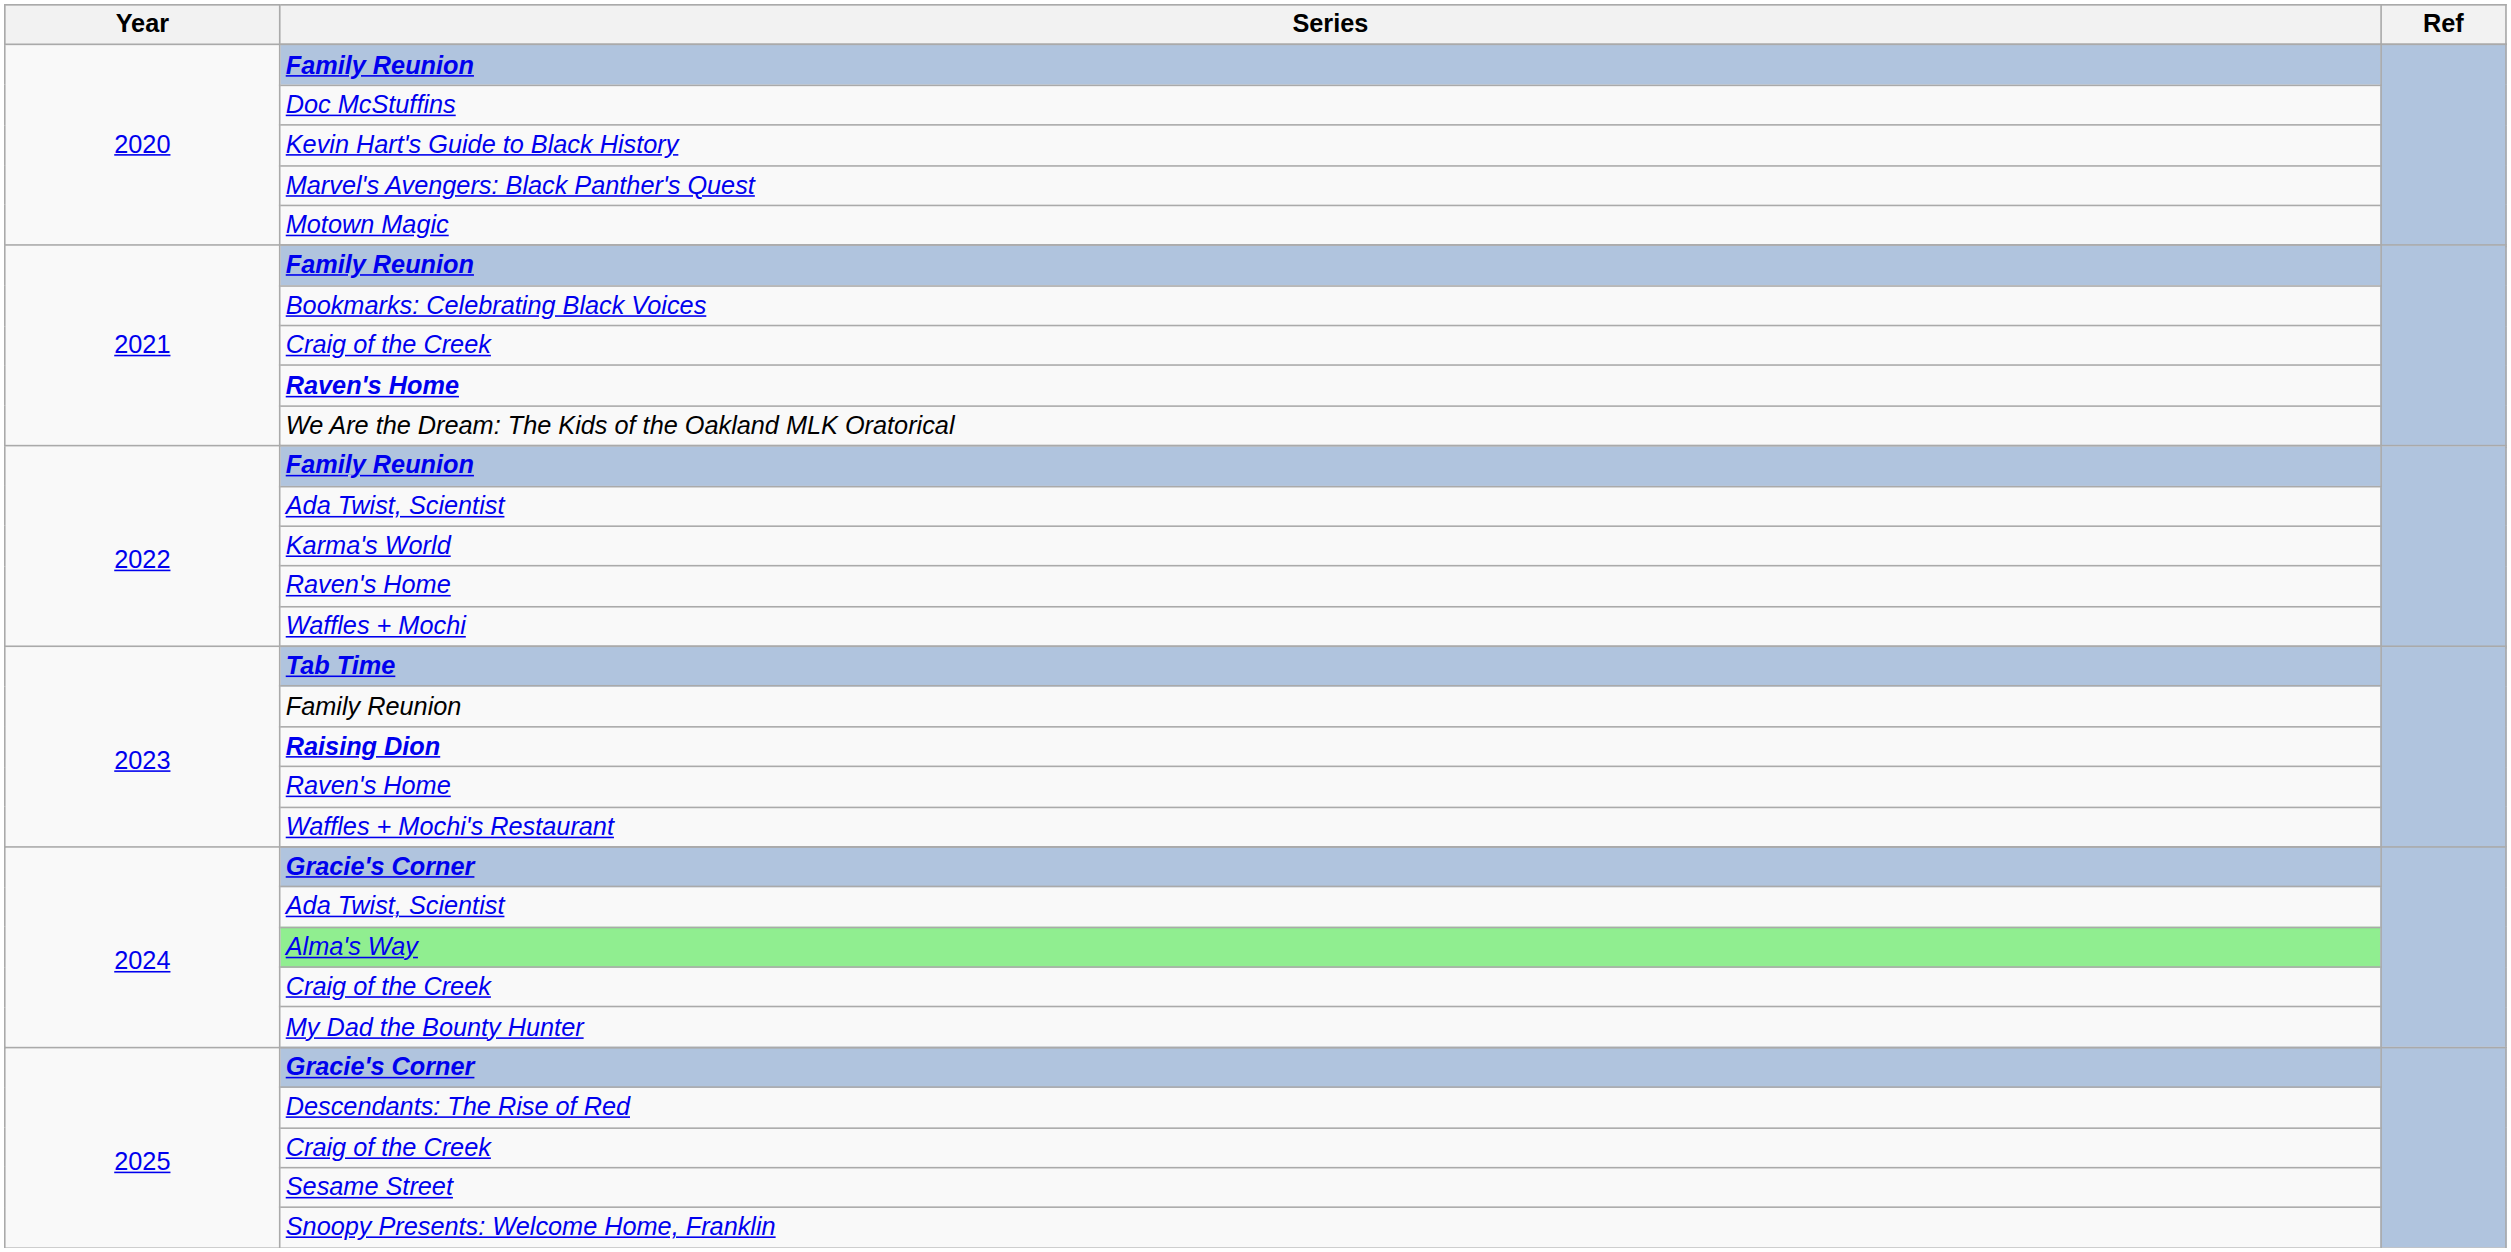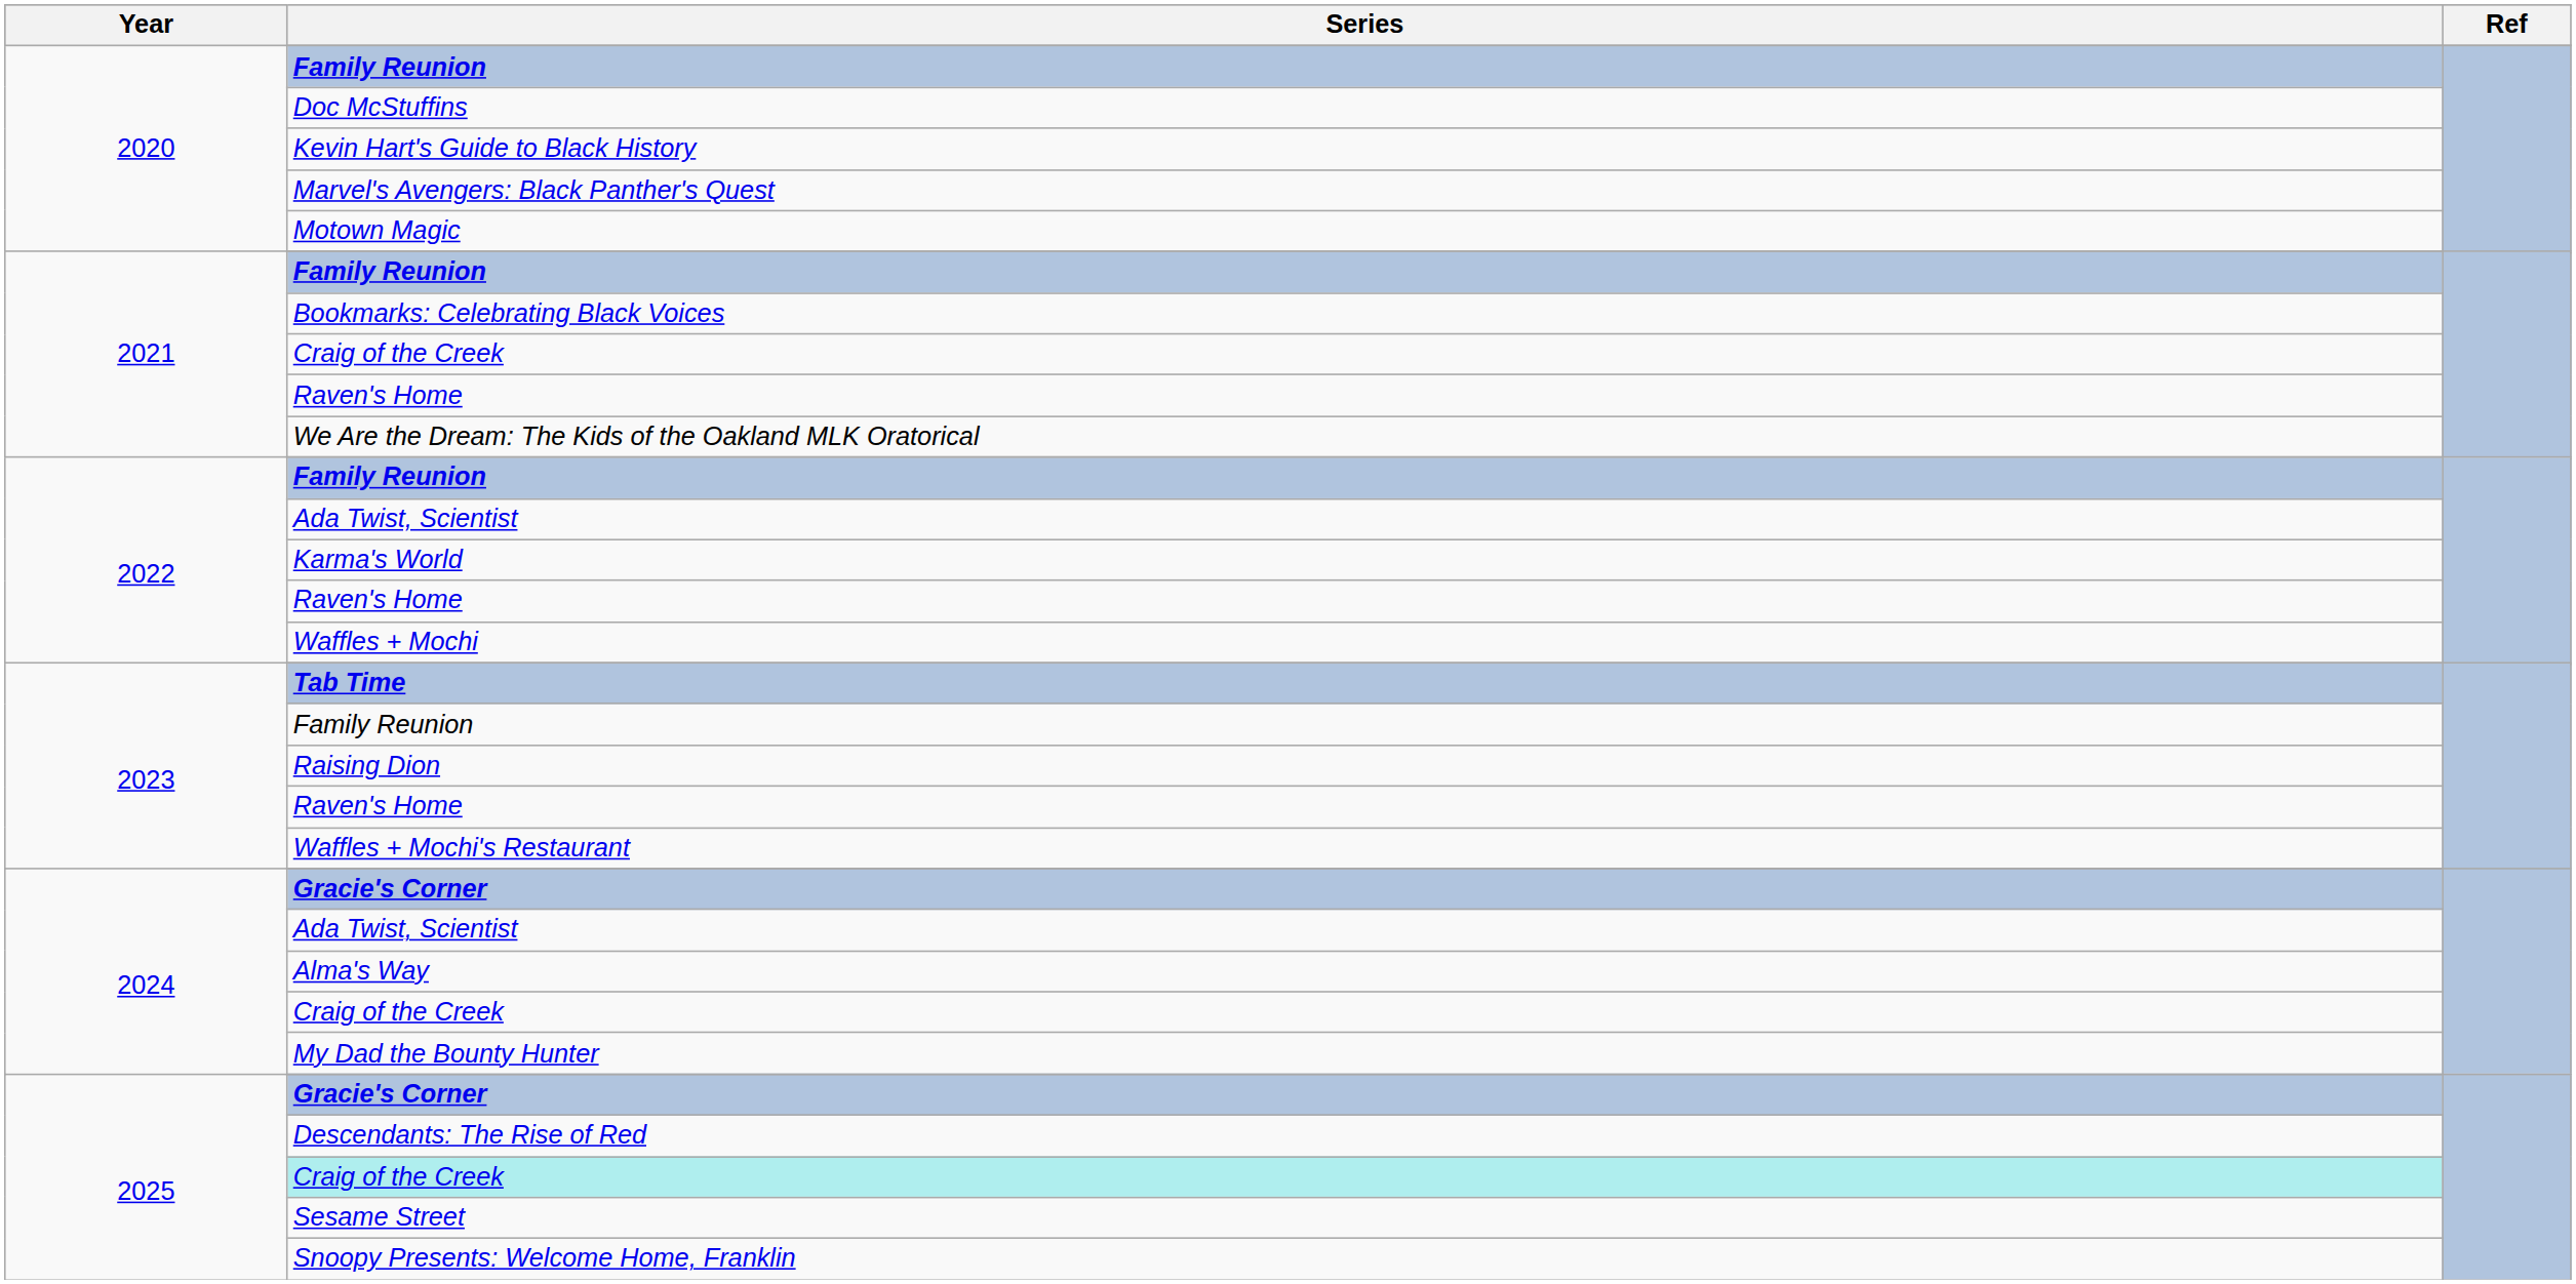2021 / Raven's Home | Series: bold -> normal
Raising Dion | Series: bold -> normal
Alma's Way | Series: lightgreen background -> no background
2025 / Craig of the Creek | Series: no background -> paleturquoise background
